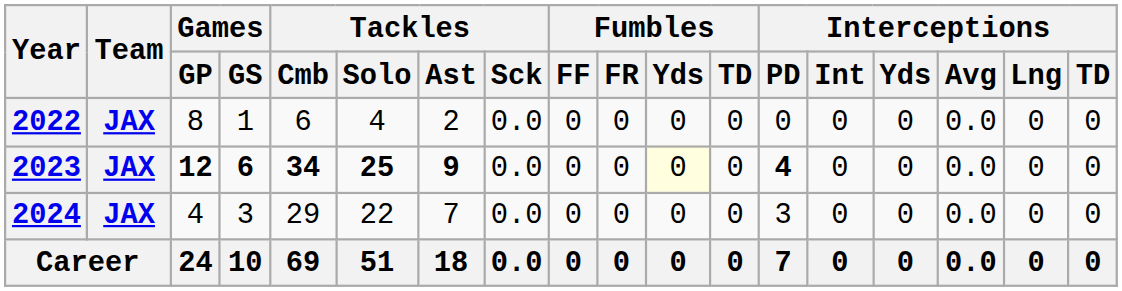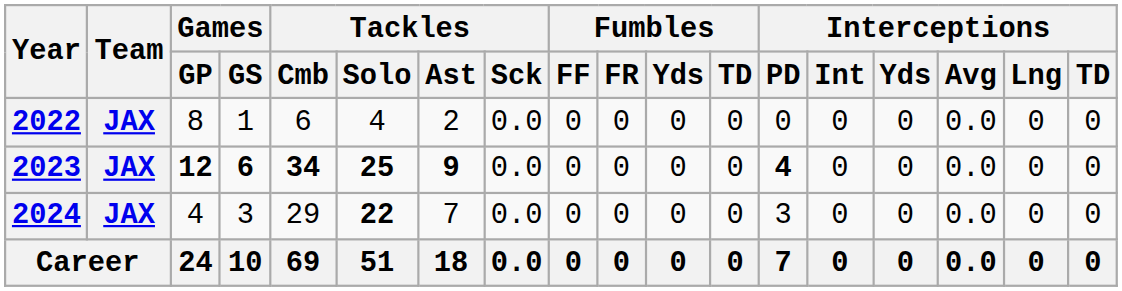2023 | Fumbles / Yds: lightyellow background -> no background
2024 | Tackles / Solo: normal -> bold
